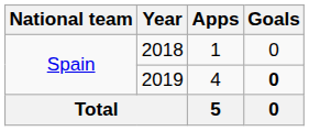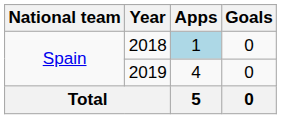2018 | Apps: no background -> lightblue background
2019 | Goals: bold -> normal
